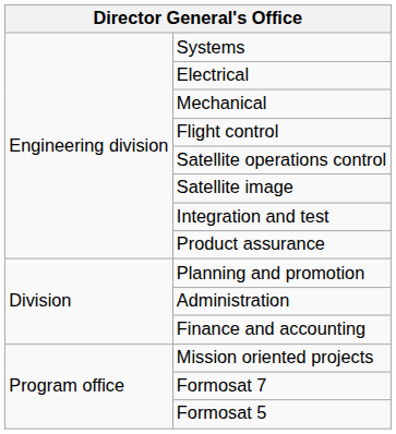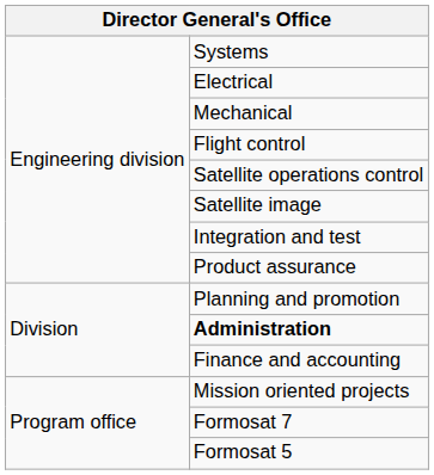Administration | column 2: normal -> bold
